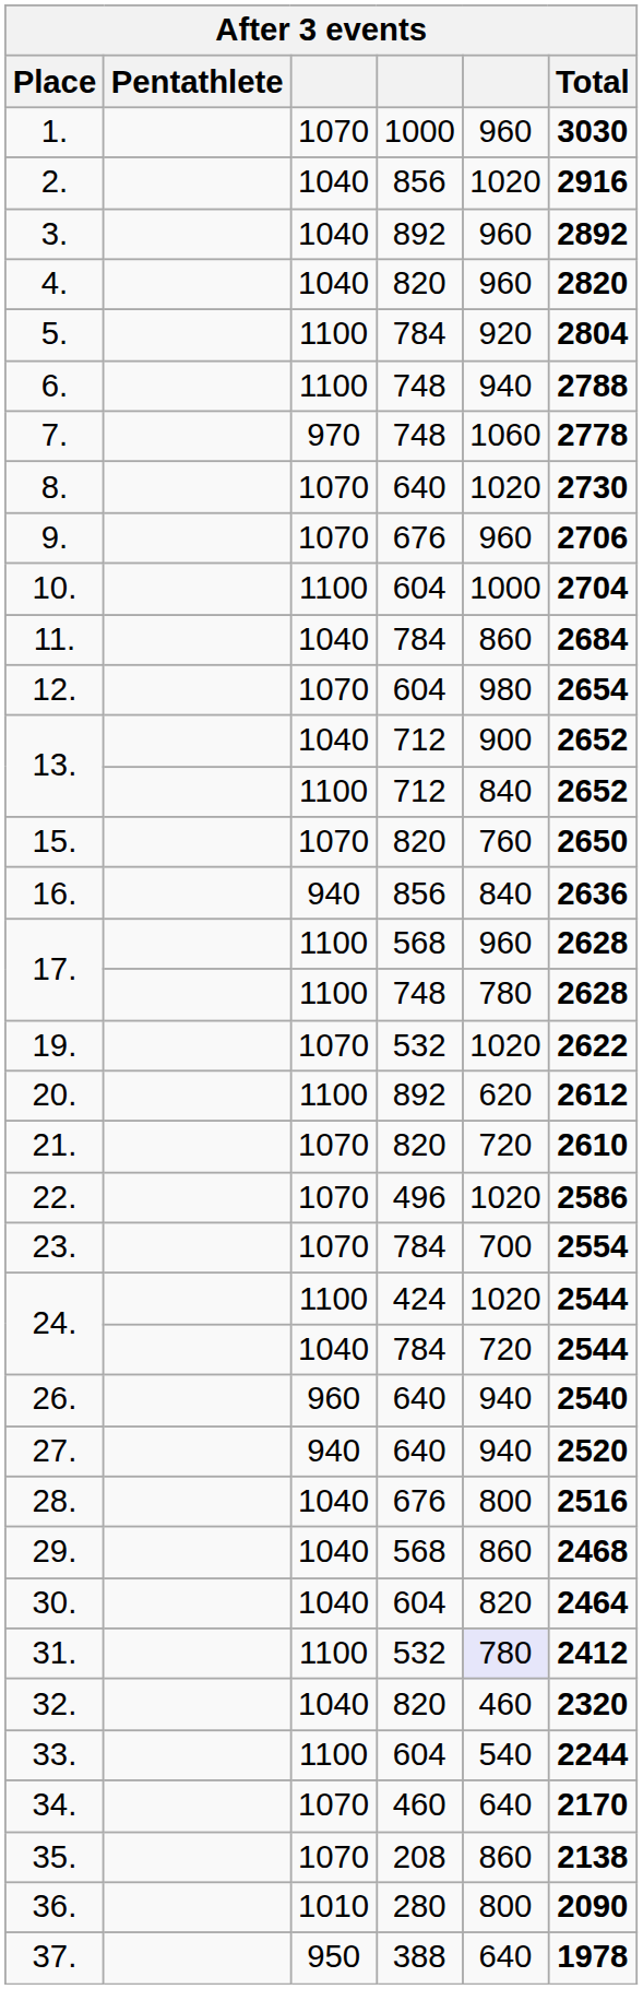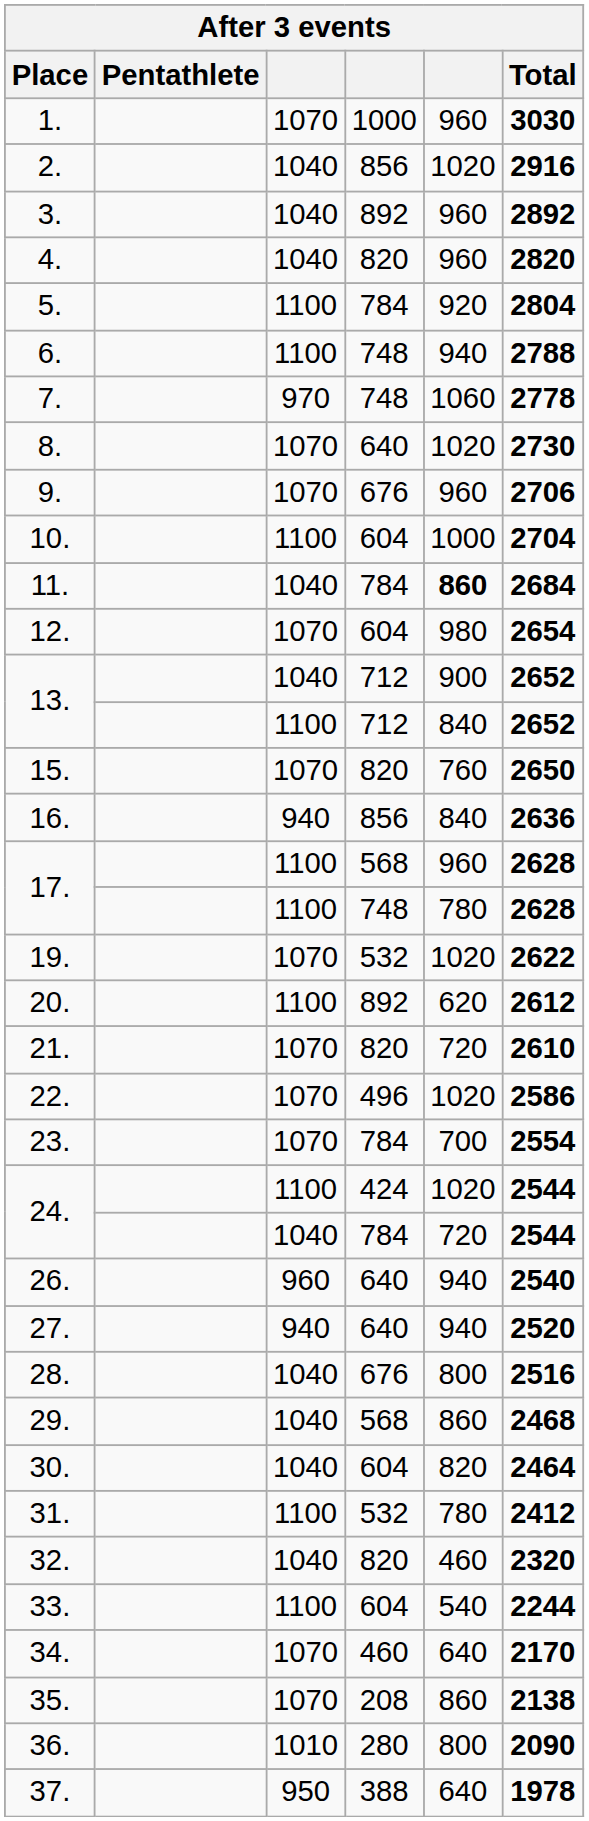11. | column 5: normal -> bold
31. | column 5: lavender background -> no background
